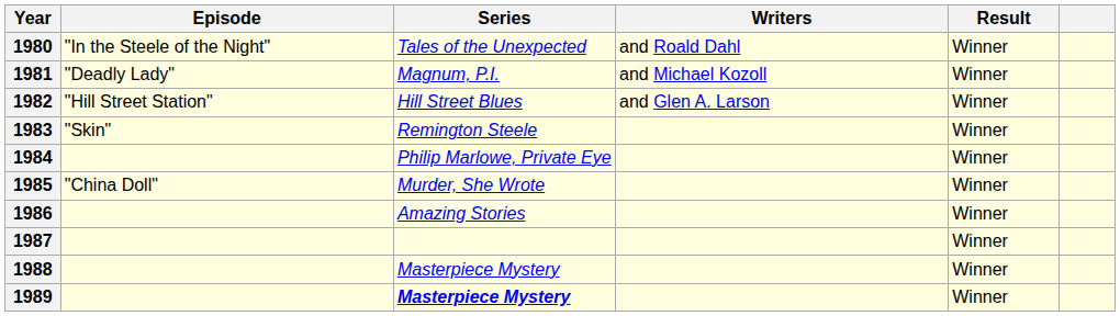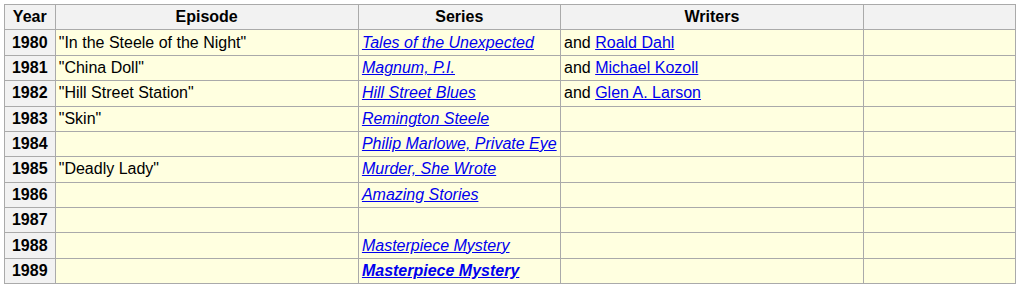- column: Result | Winner | Winner | Winner | Winner | Winner | Winner | Winner | Winner | Winner | Winner
1981 | Episode: "Deadly Lady" -> "China Doll"
1985 | Episode: "China Doll" -> "Deadly Lady"
